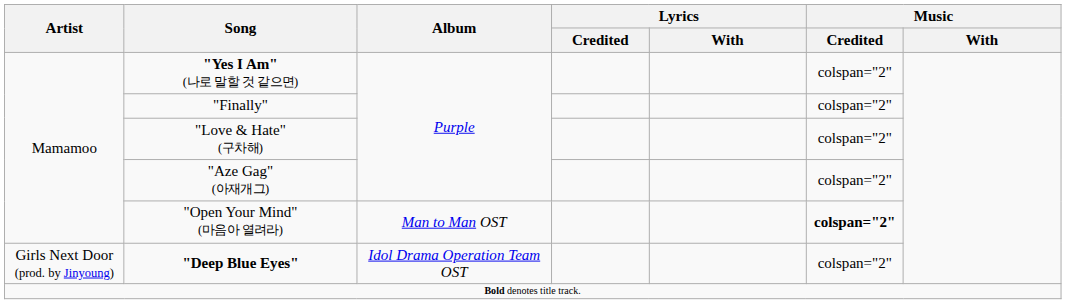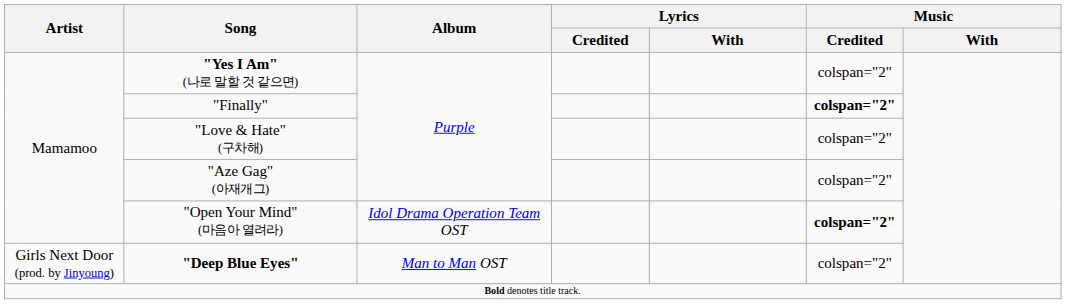"Finally" | Music / Credited: normal -> bold
"Open Your Mind" (마음아 열려라) | Album: Man to Man OST -> Idol Drama Operation Team OST
"Deep Blue Eyes" | Album: Idol Drama Operation Team OST -> Man to Man OST
